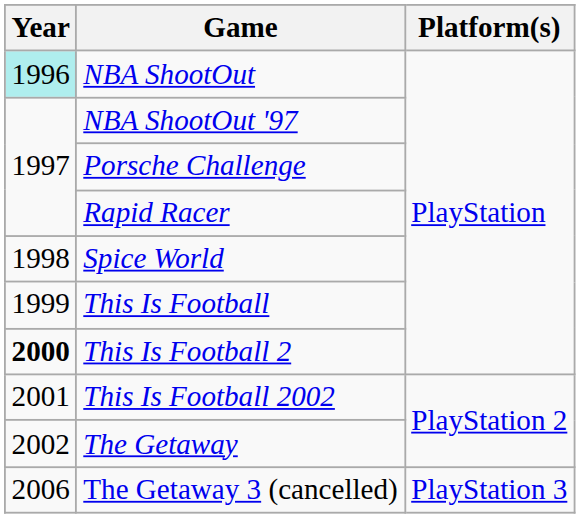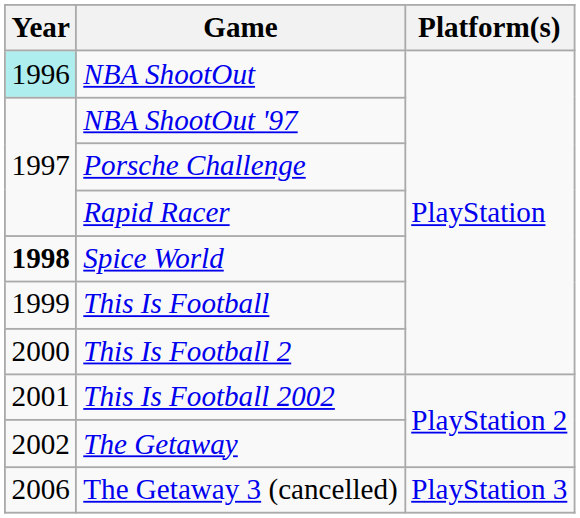Spice World | Year: normal -> bold
This Is Football 2 | Year: bold -> normal
